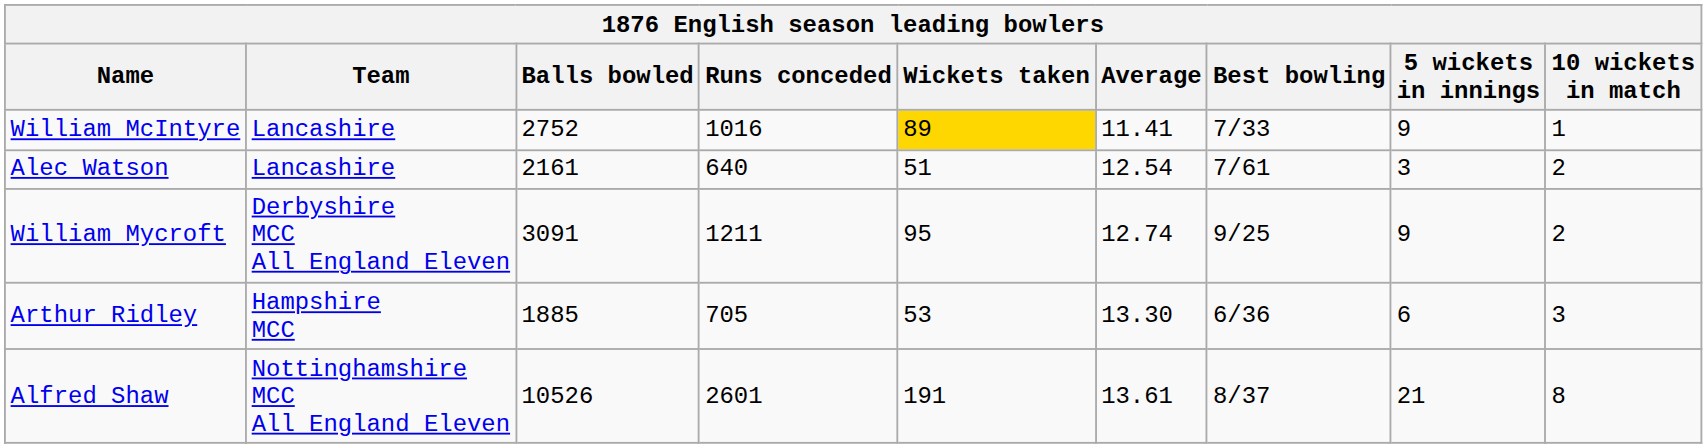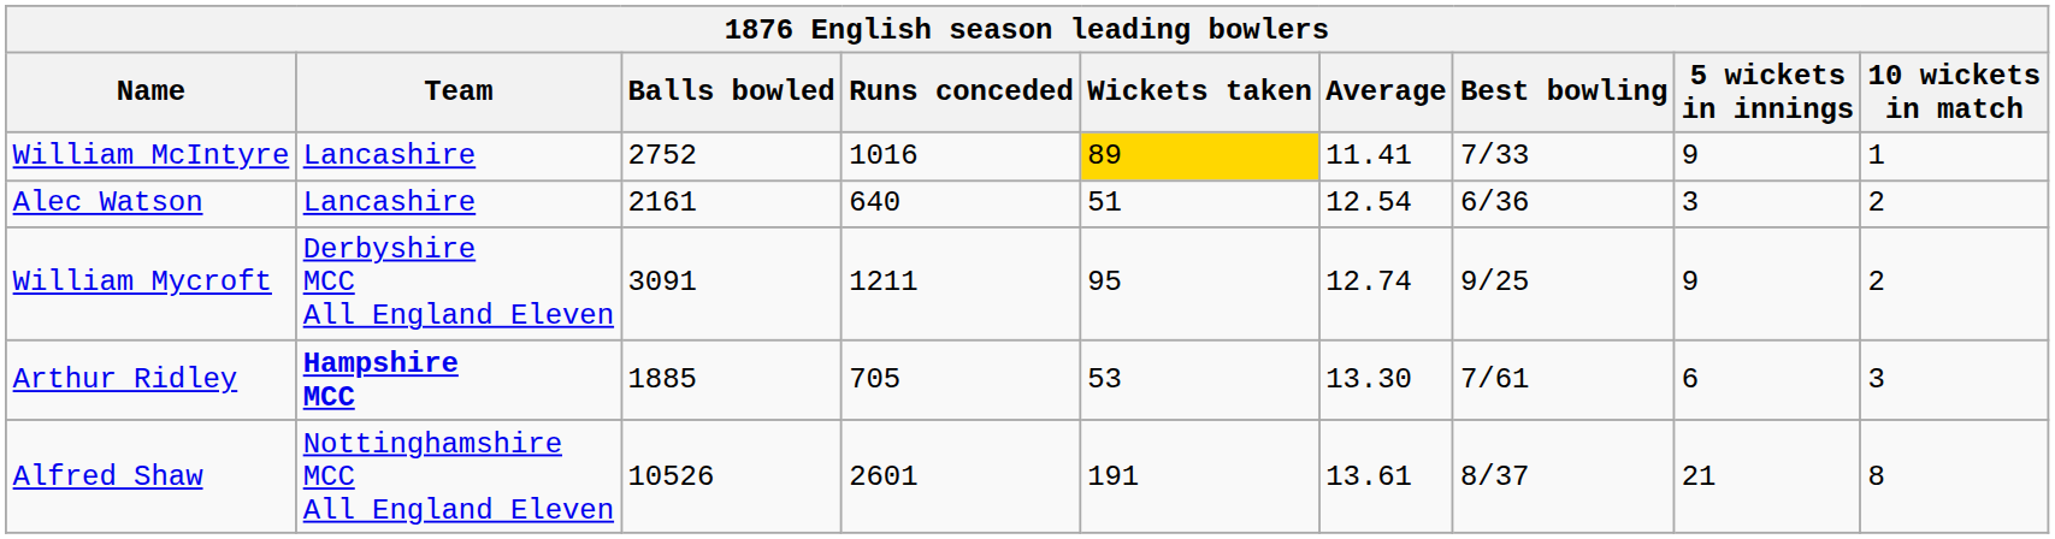Alec Watson | Best bowling: 7/61 -> 6/36
Arthur Ridley | Team: normal -> bold
Arthur Ridley | Best bowling: 6/36 -> 7/61
